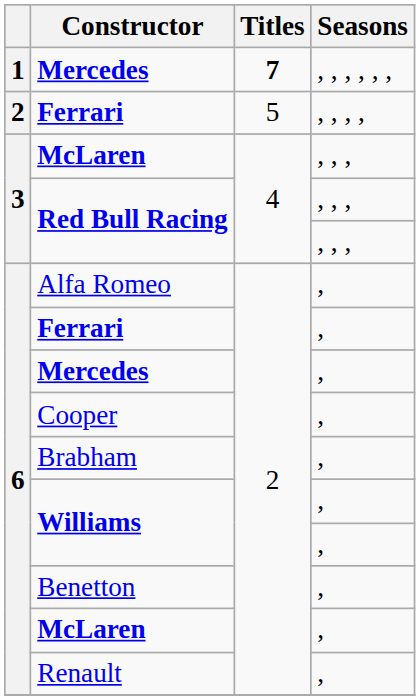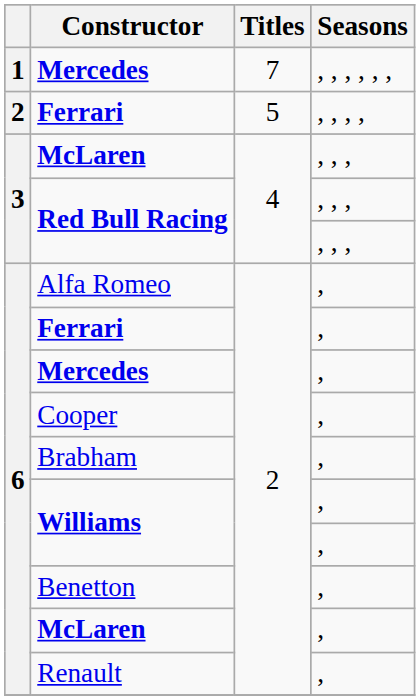1 / Mercedes | Titles: bold -> normal
